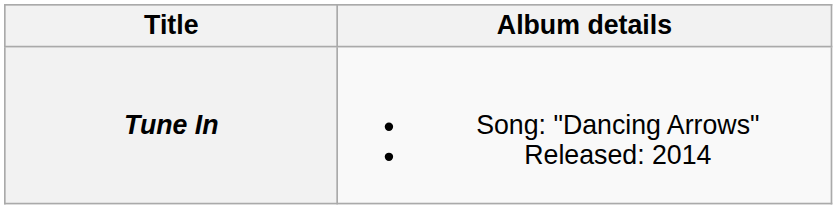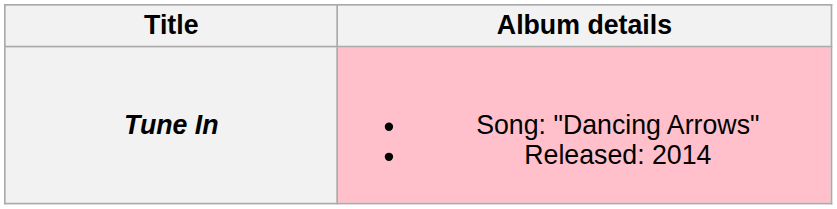Tune In | Album details: no background -> pink background
